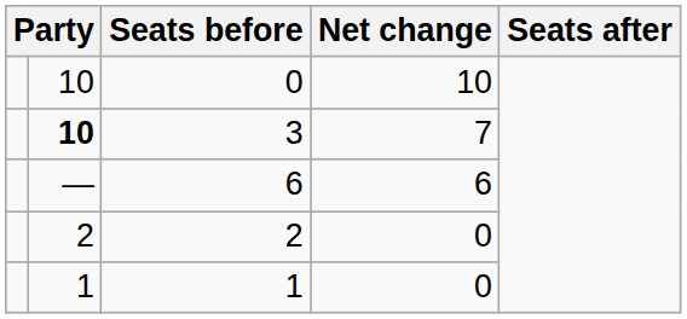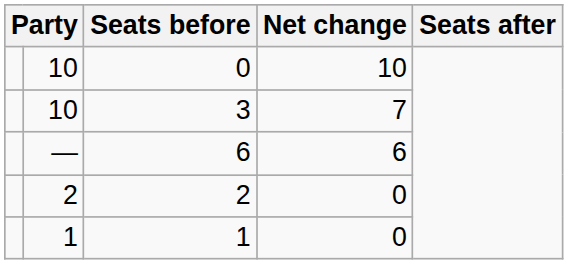3 | column 2: bold -> normal
